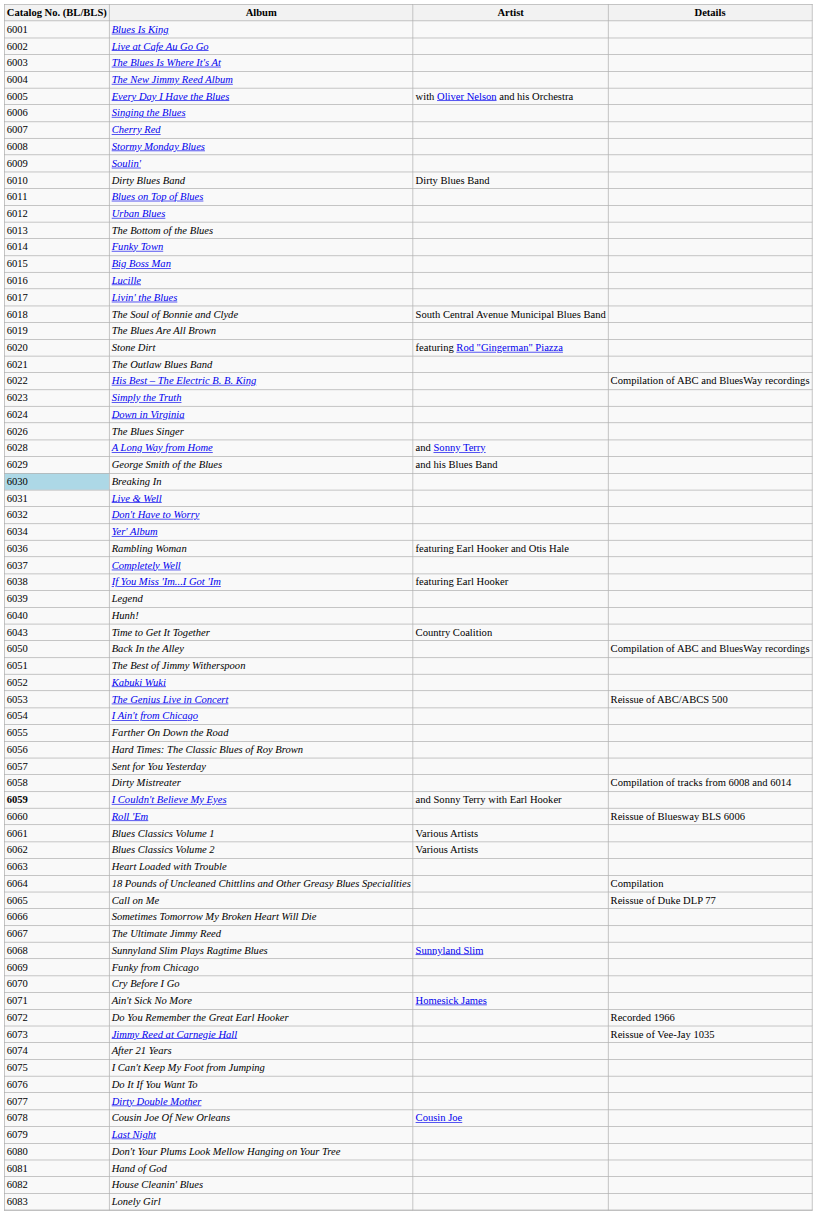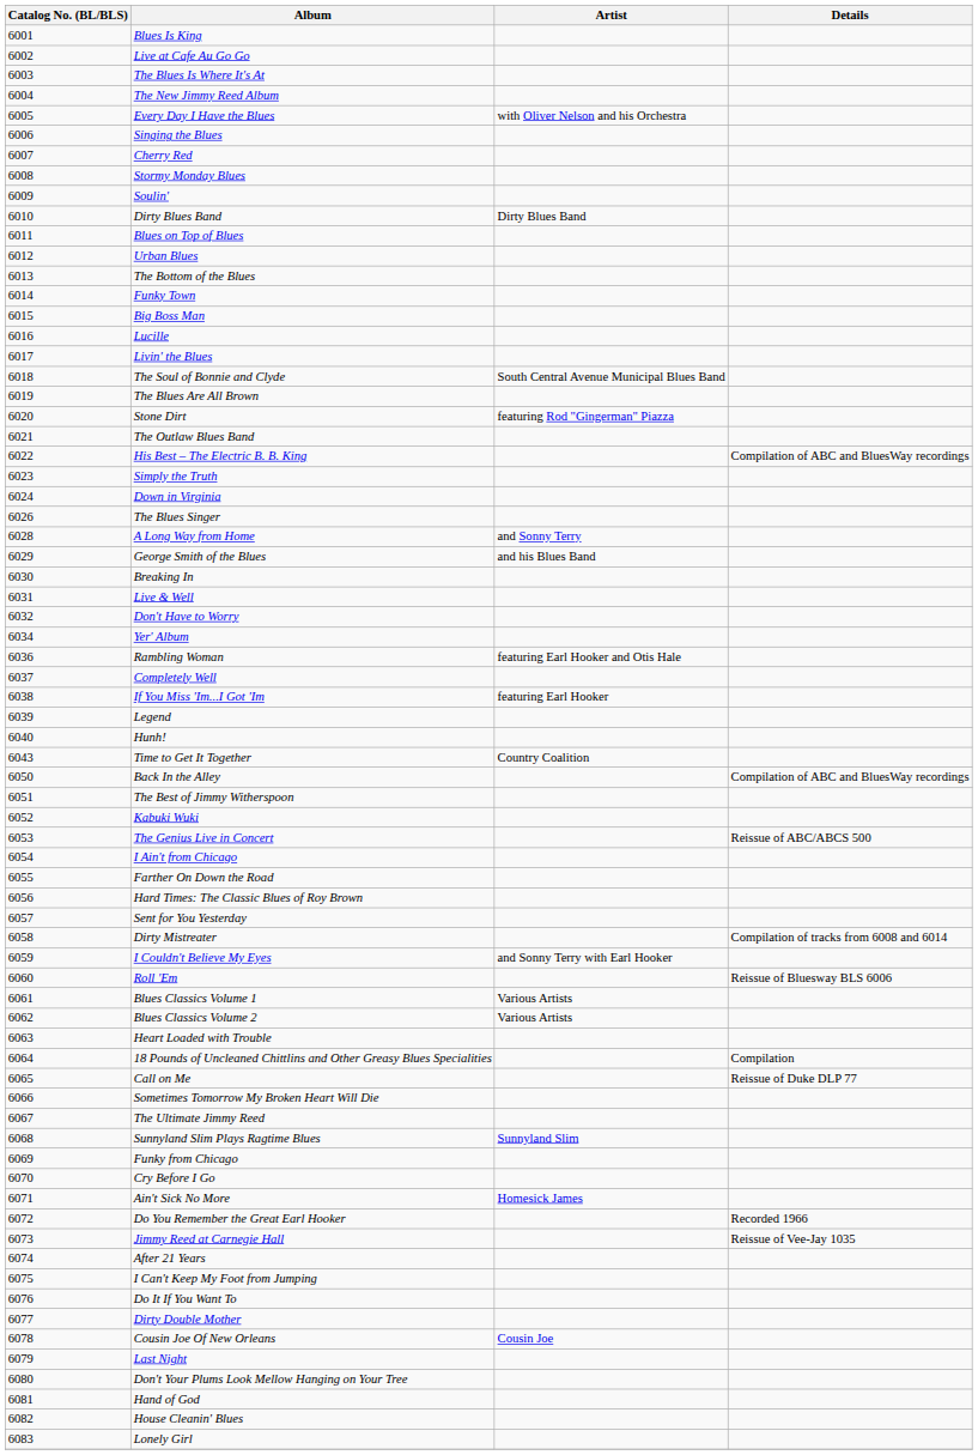Breaking In | Catalog No. (BL/BLS): lightblue background -> no background
I Couldn't Believe My Eyes | Catalog No. (BL/BLS): bold -> normal
